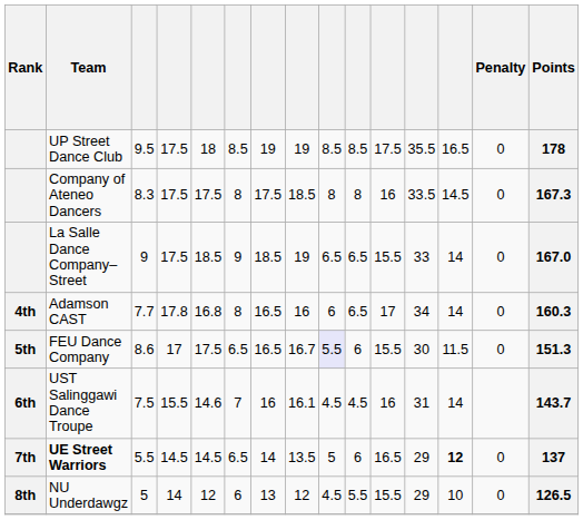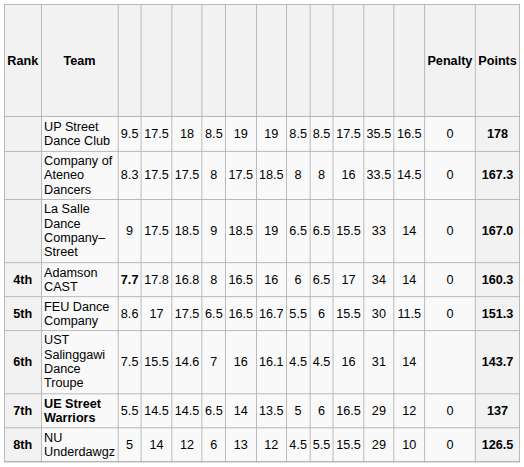Adamson CAST | column 3: normal -> bold
FEU Dance Company | column 9: lavender background -> no background
UE Street Warriors | column 13: bold -> normal
